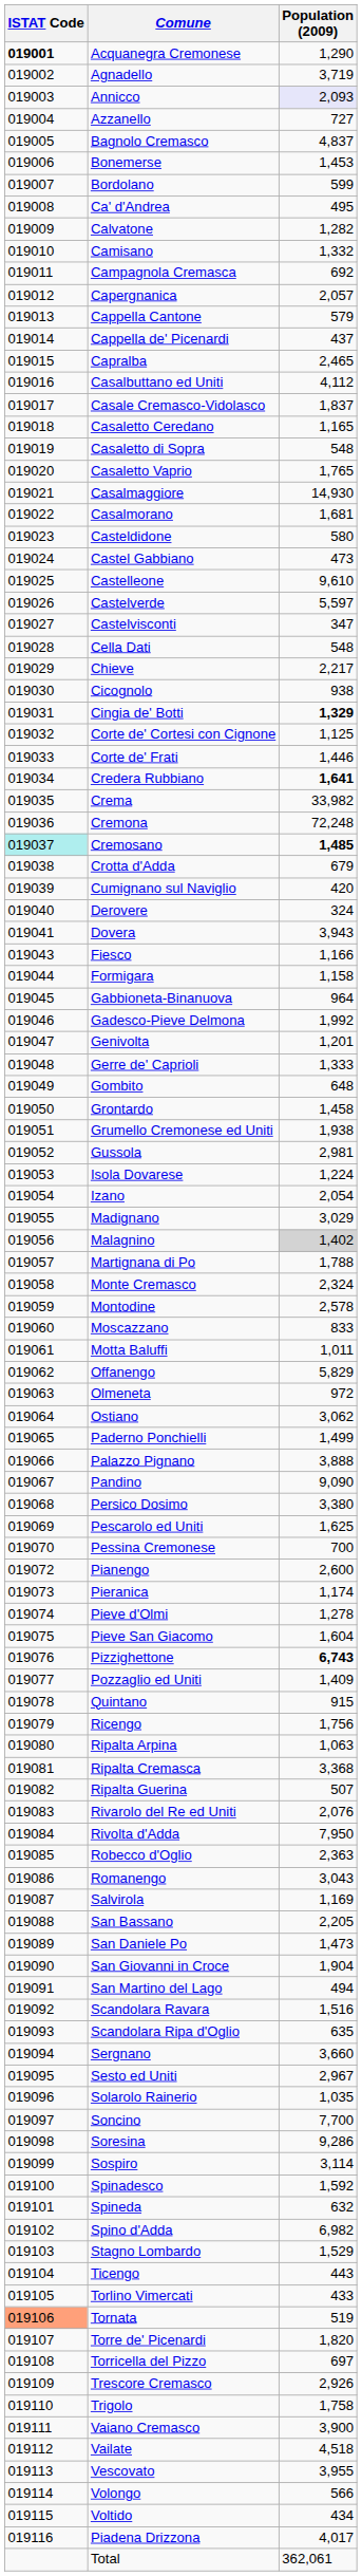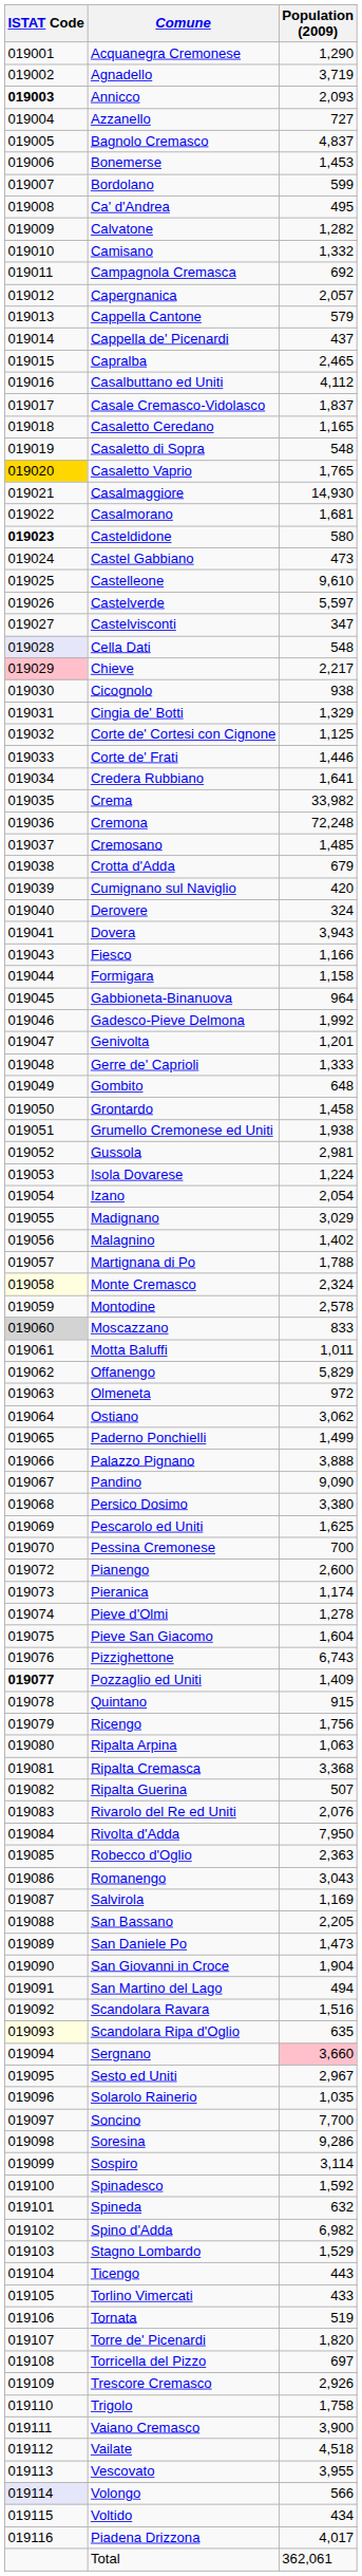Acquanegra Cremonese | ISTAT Code: bold -> normal
Annicco | ISTAT Code: normal -> bold
Annicco | Population (2009): lavender background -> no background
Casaletto Vaprio | ISTAT Code: no background -> gold background
Casteldidone | ISTAT Code: normal -> bold
Cella Dati | ISTAT Code: no background -> lavender background
Chieve | ISTAT Code: no background -> pink background
Cingia de' Botti | Population (2009): bold -> normal
Credera Rubbiano | Population (2009): bold -> normal
Cremosano | ISTAT Code: paleturquoise background -> no background
Cremosano | Population (2009): bold -> normal
Malagnino | Population (2009): lightgrey background -> no background
Monte Cremasco | ISTAT Code: no background -> lightyellow background
Moscazzano | ISTAT Code: no background -> lightgrey background
Pizzighettone | Population (2009): bold -> normal
Pozzaglio ed Uniti | ISTAT Code: normal -> bold
Scandolara Ripa d'Oglio | ISTAT Code: no background -> lightyellow background
Sergnano | Population (2009): no background -> pink background
Tornata | ISTAT Code: lightsalmon background -> no background
Volongo | ISTAT Code: no background -> lavender background
